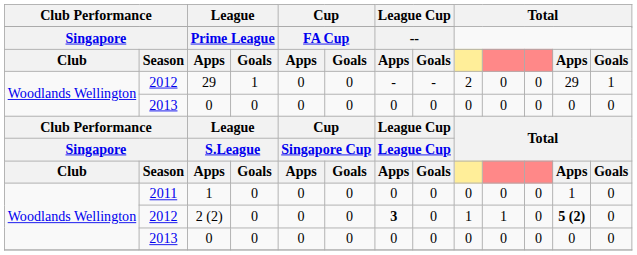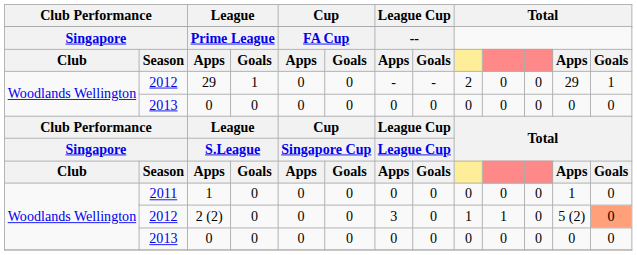2 (2) | column 7: bold -> normal
2 (2) | column 12: bold -> normal
2 (2) | column 13: no background -> lightsalmon background
